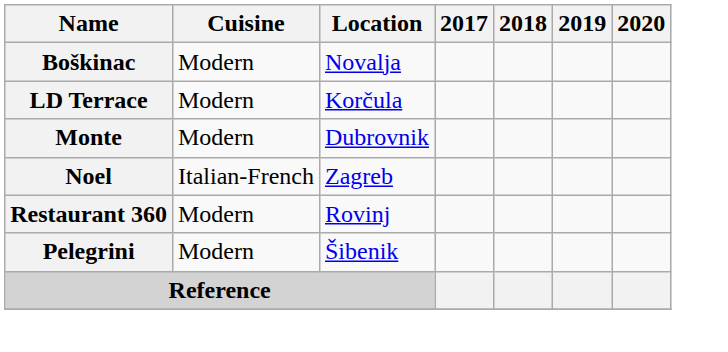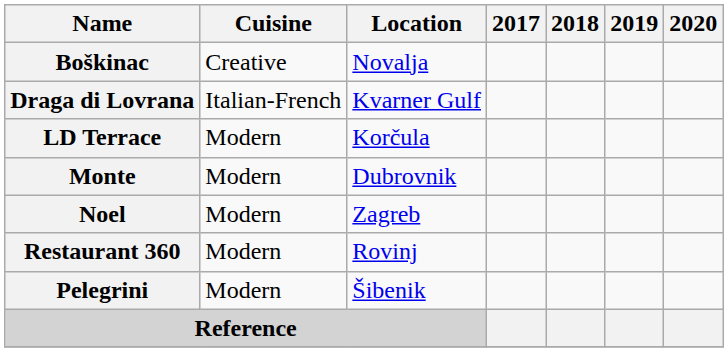Boškinac | Cuisine: Modern -> Creative
+ row: Draga di Lovrana | Italian-French | Kvarner Gulf
Noel | Cuisine: Italian-French -> Modern
